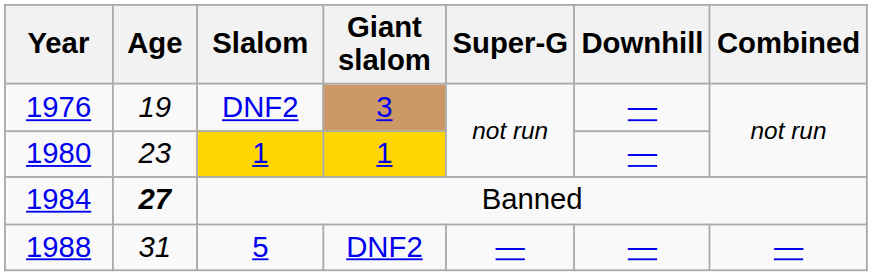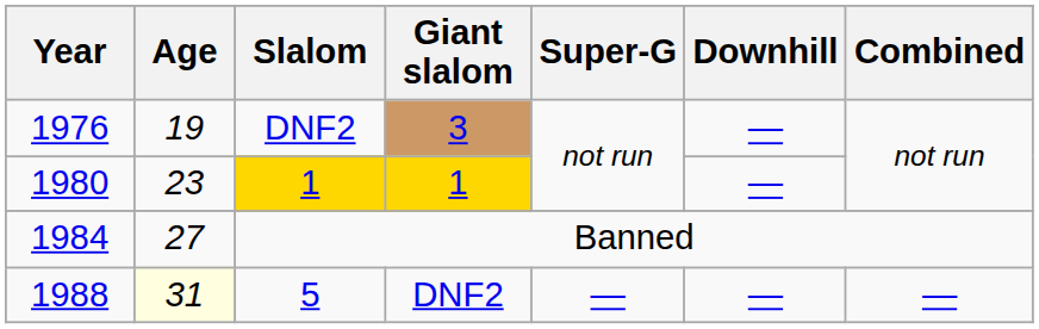Banned | Age: bold -> normal
5 | Age: no background -> lightyellow background
